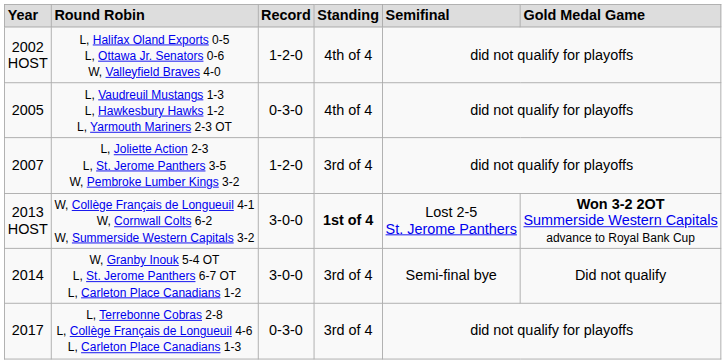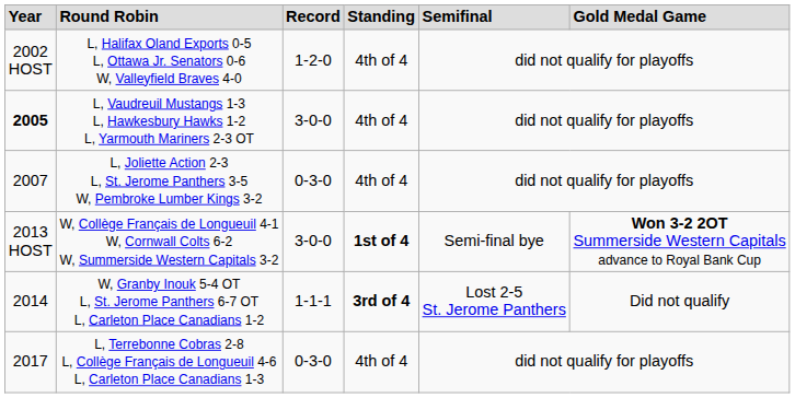row 3 | column 1: normal -> bold
row 3 | column 3: 0-3-0 -> 3-0-0
row 4 | column 3: 1-2-0 -> 0-3-0
row 4 | column 4: 3rd of 4 -> 4th of 4
row 5 | column 5: Lost 2-5 St. Jerome Panthers -> Semi-final bye
row 6 | column 3: 3-0-0 -> 1-1-1
row 6 | column 4: normal -> bold
row 6 | column 5: Semi-final bye -> Lost 2-5 St. Jerome Panthers
row 7 | column 4: 3rd of 4 -> 4th of 4
